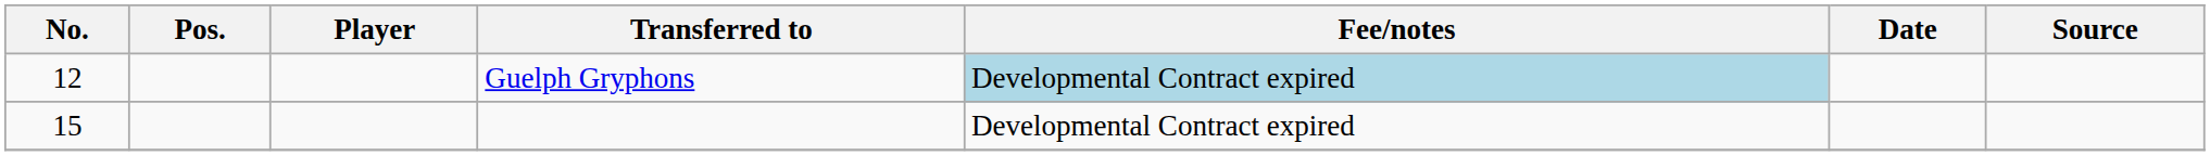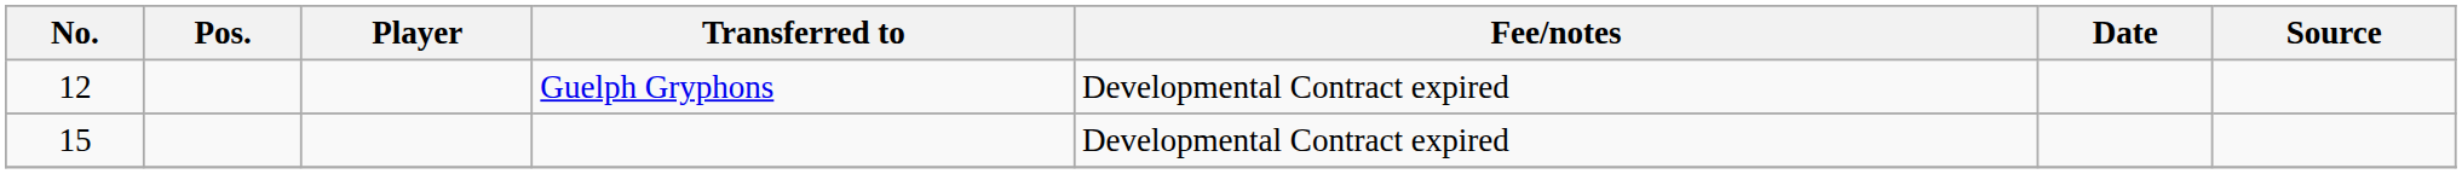Guelph Gryphons | Fee/notes: lightblue background -> no background
